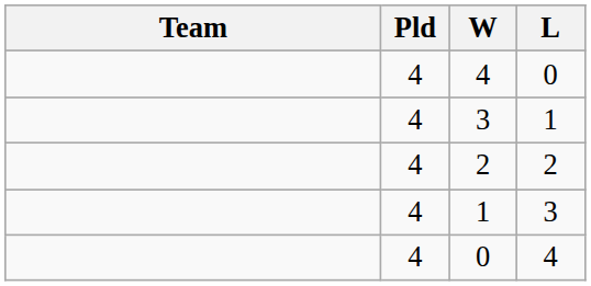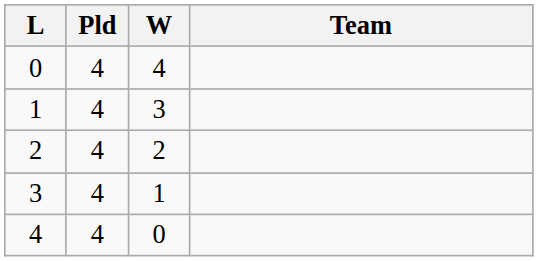columns swapped: Team <-> L
